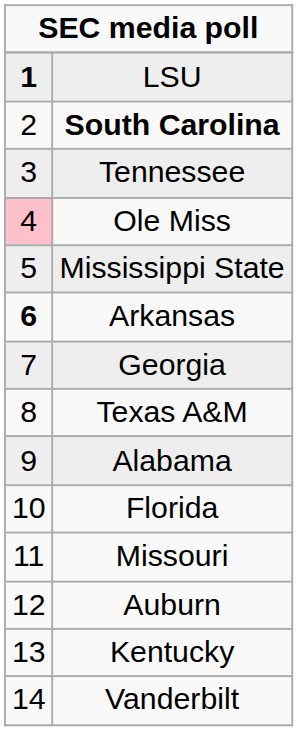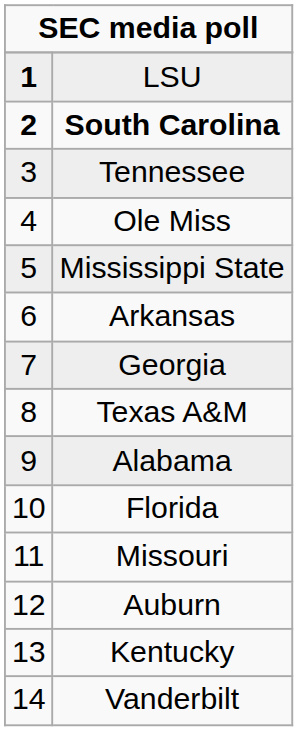South Carolina | column 1: normal -> bold
Ole Miss | column 1: pink background -> no background
Arkansas | column 1: bold -> normal
